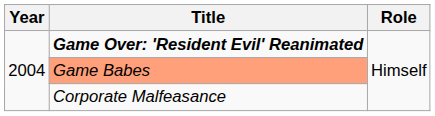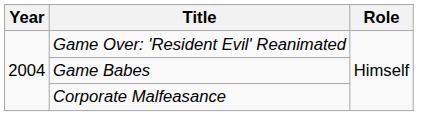Game Over: 'Resident Evil' Reanimated | Title: bold -> normal
Game Babes | Title: lightsalmon background -> no background
